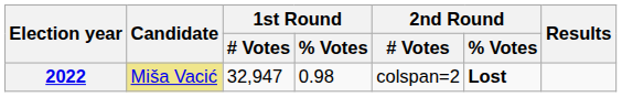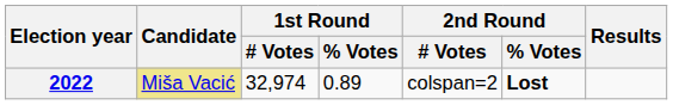2022 | 1st Round / # Votes: 32,947 -> 32,974
2022 | 1st Round / % Votes: 0.98 -> 0.89
